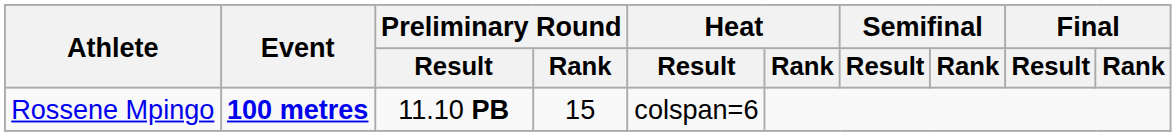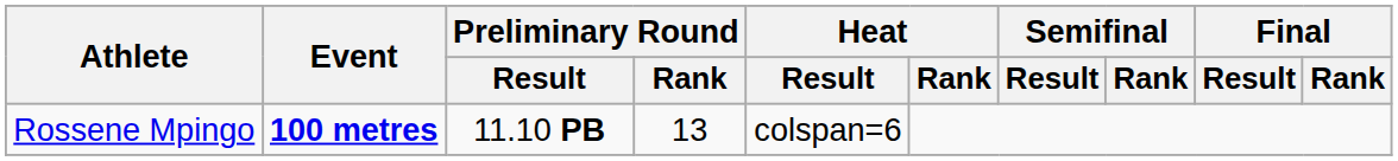Rossene Mpingo | Preliminary Round / Rank: 15 -> 13
